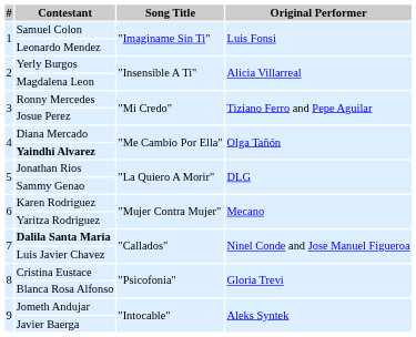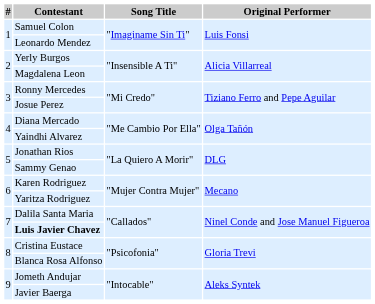Yaindhi Alvarez | Contestant: bold -> normal
Dalila Santa Maria | Contestant: bold -> normal
Luis Javier Chavez | Contestant: normal -> bold
